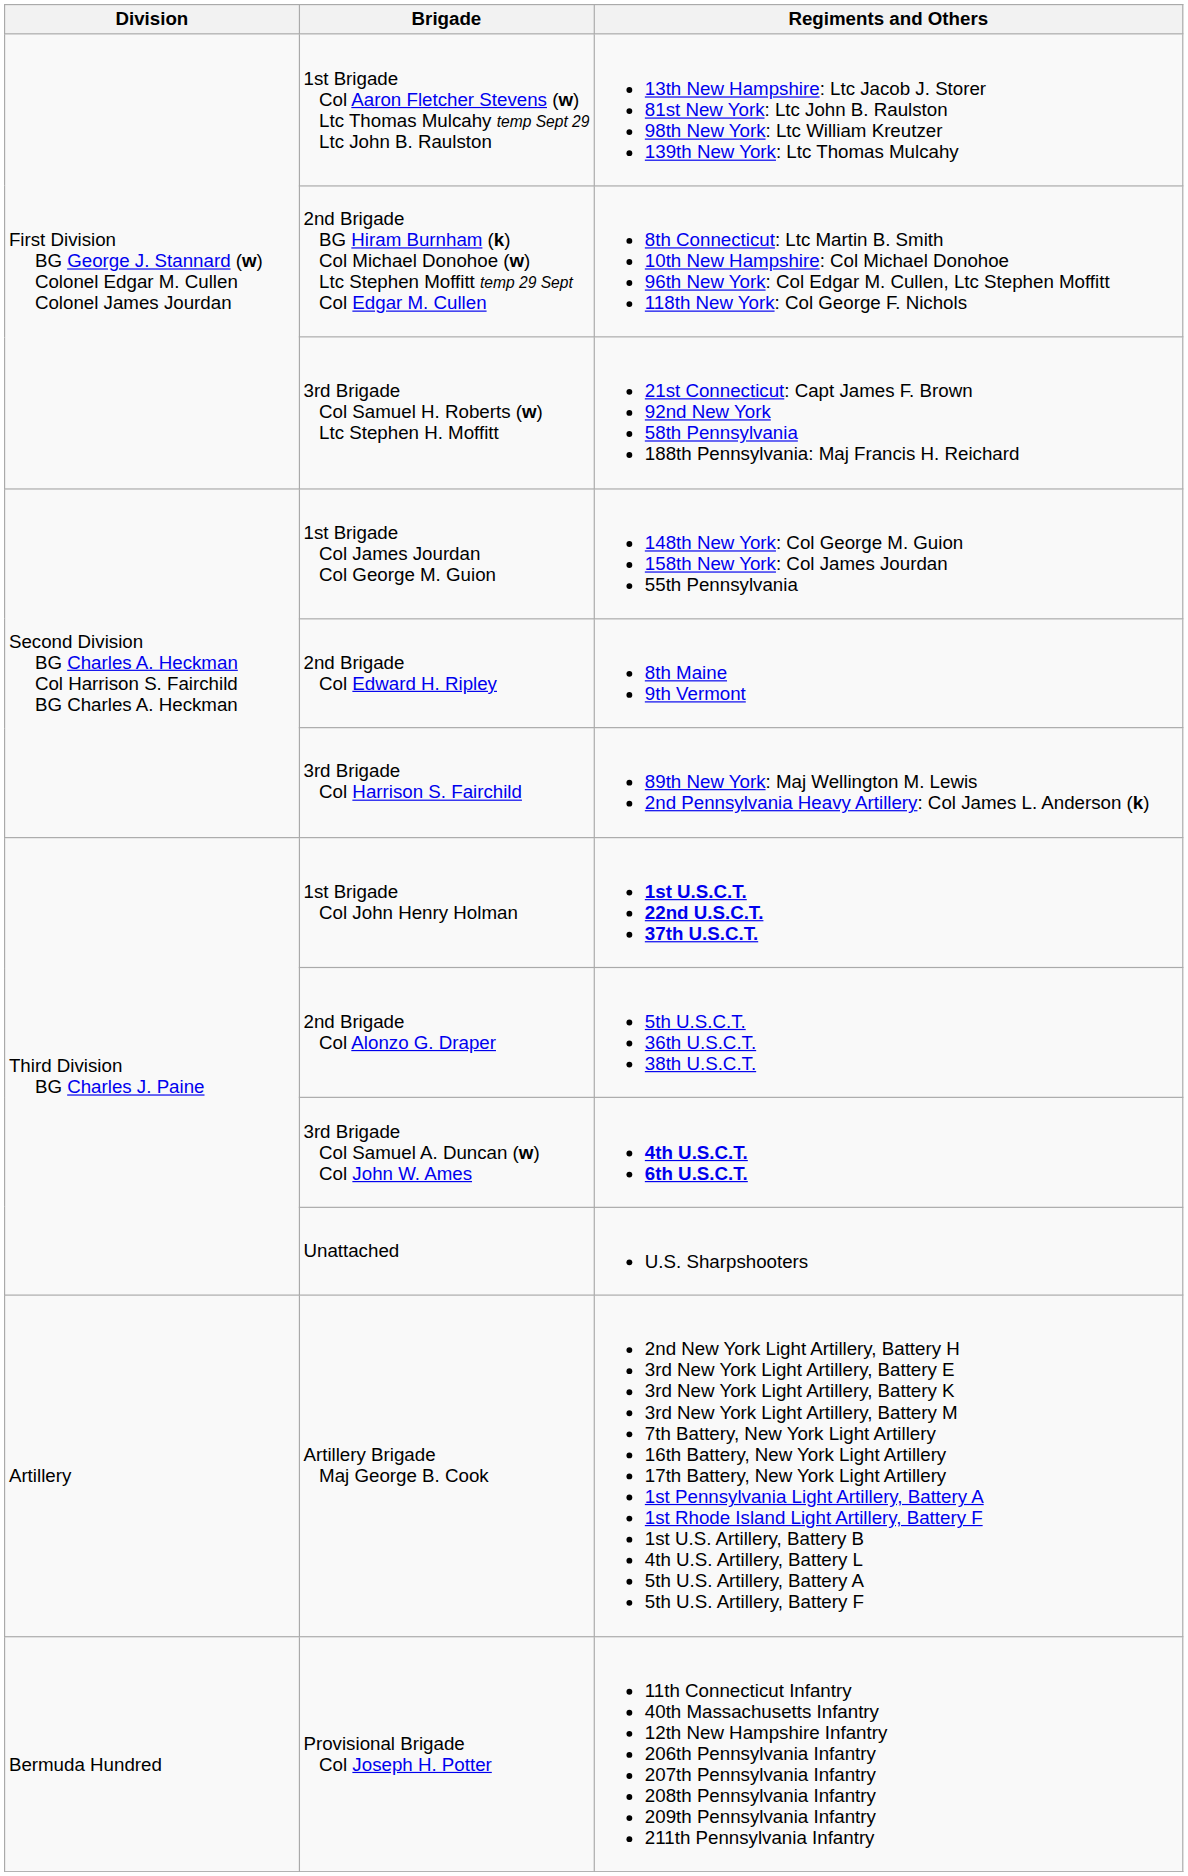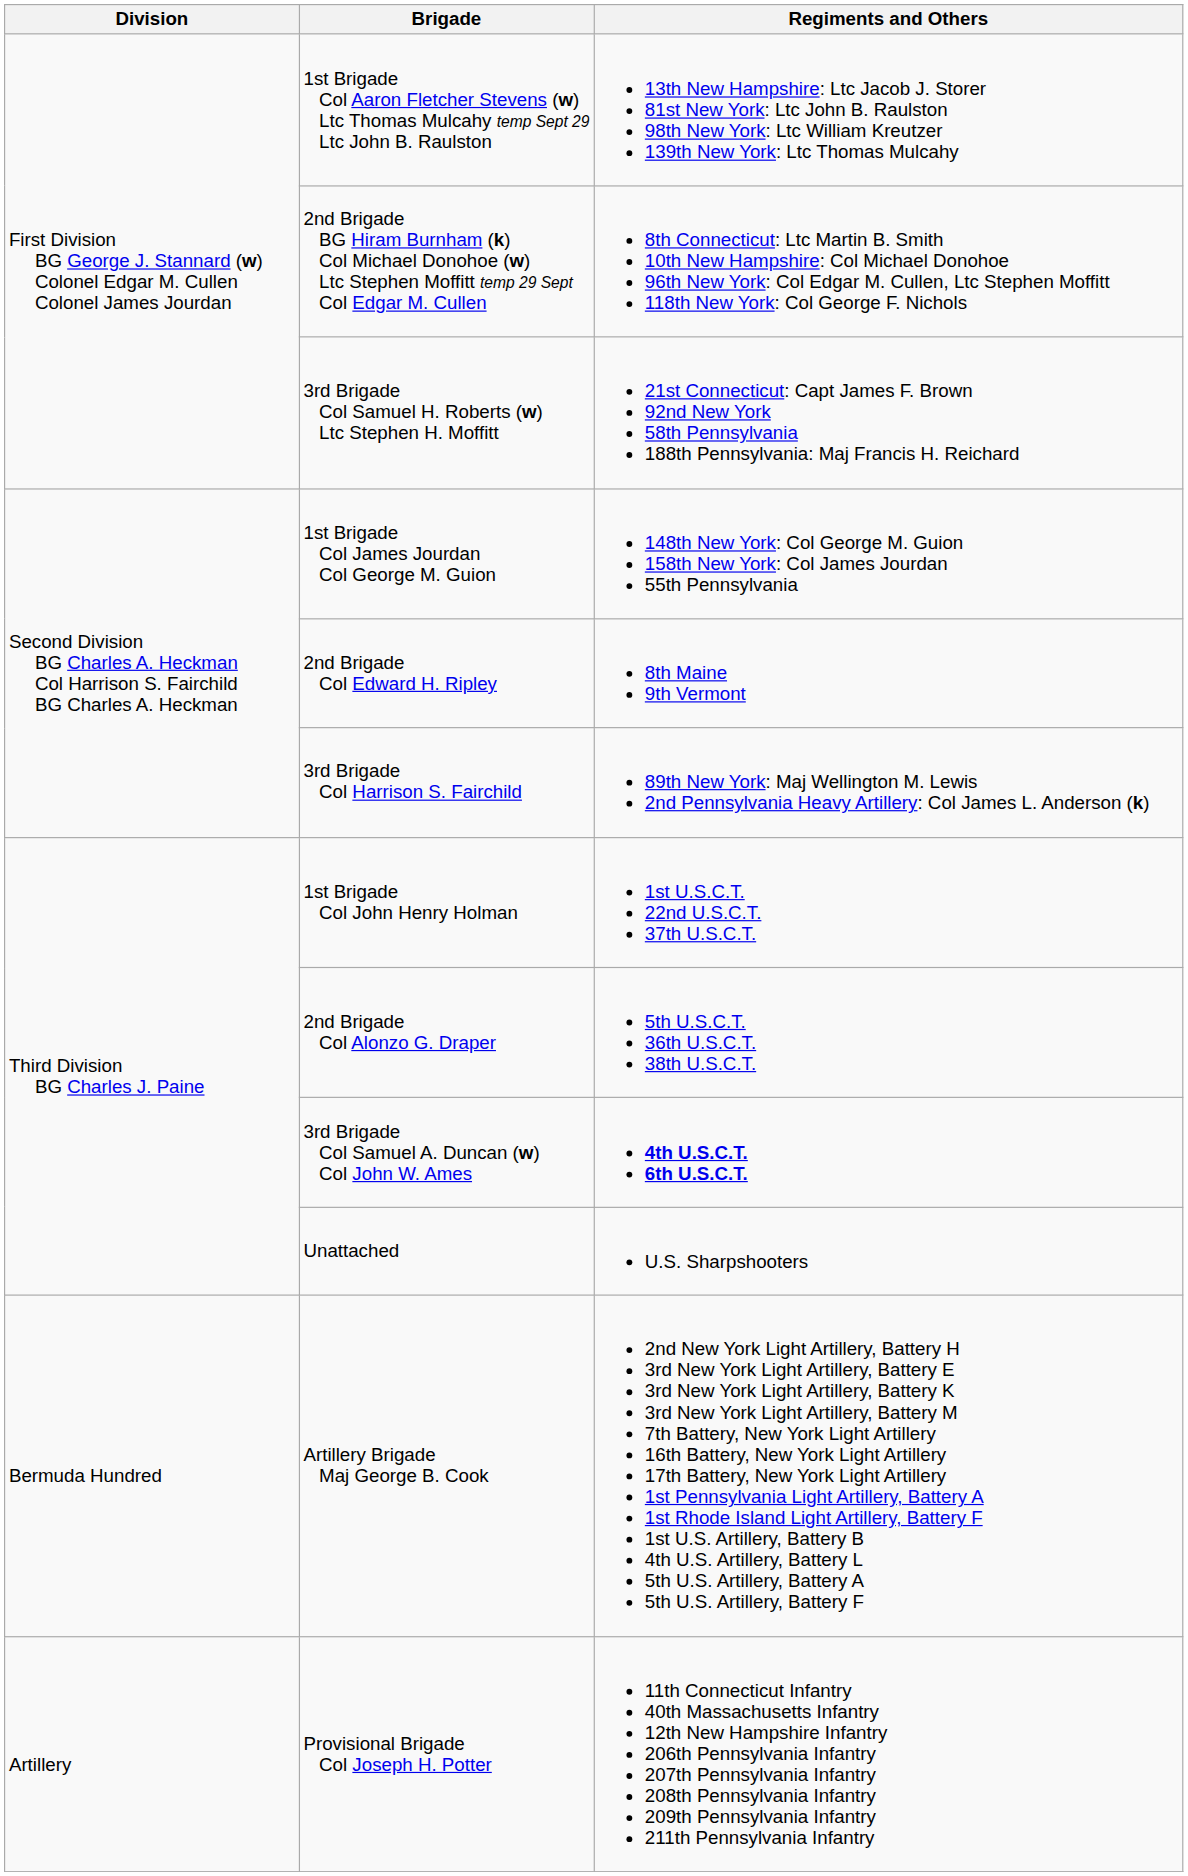1st Brigade Col John Henry Holman | Regiments and Others: bold -> normal
Artillery Brigade Maj George B. Cook | Division: Artillery -> Bermuda Hundred
Provisional Brigade Col Joseph H. Potter | Division: Bermuda Hundred -> Artillery
